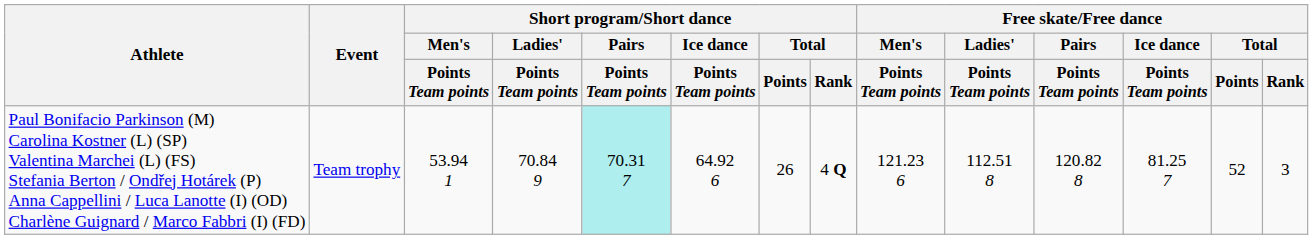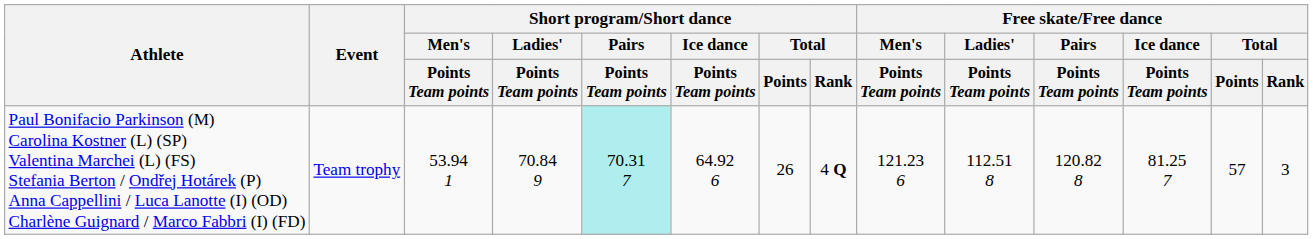row 4 | Free skate/Free dance / Total / Points: 52 -> 57
